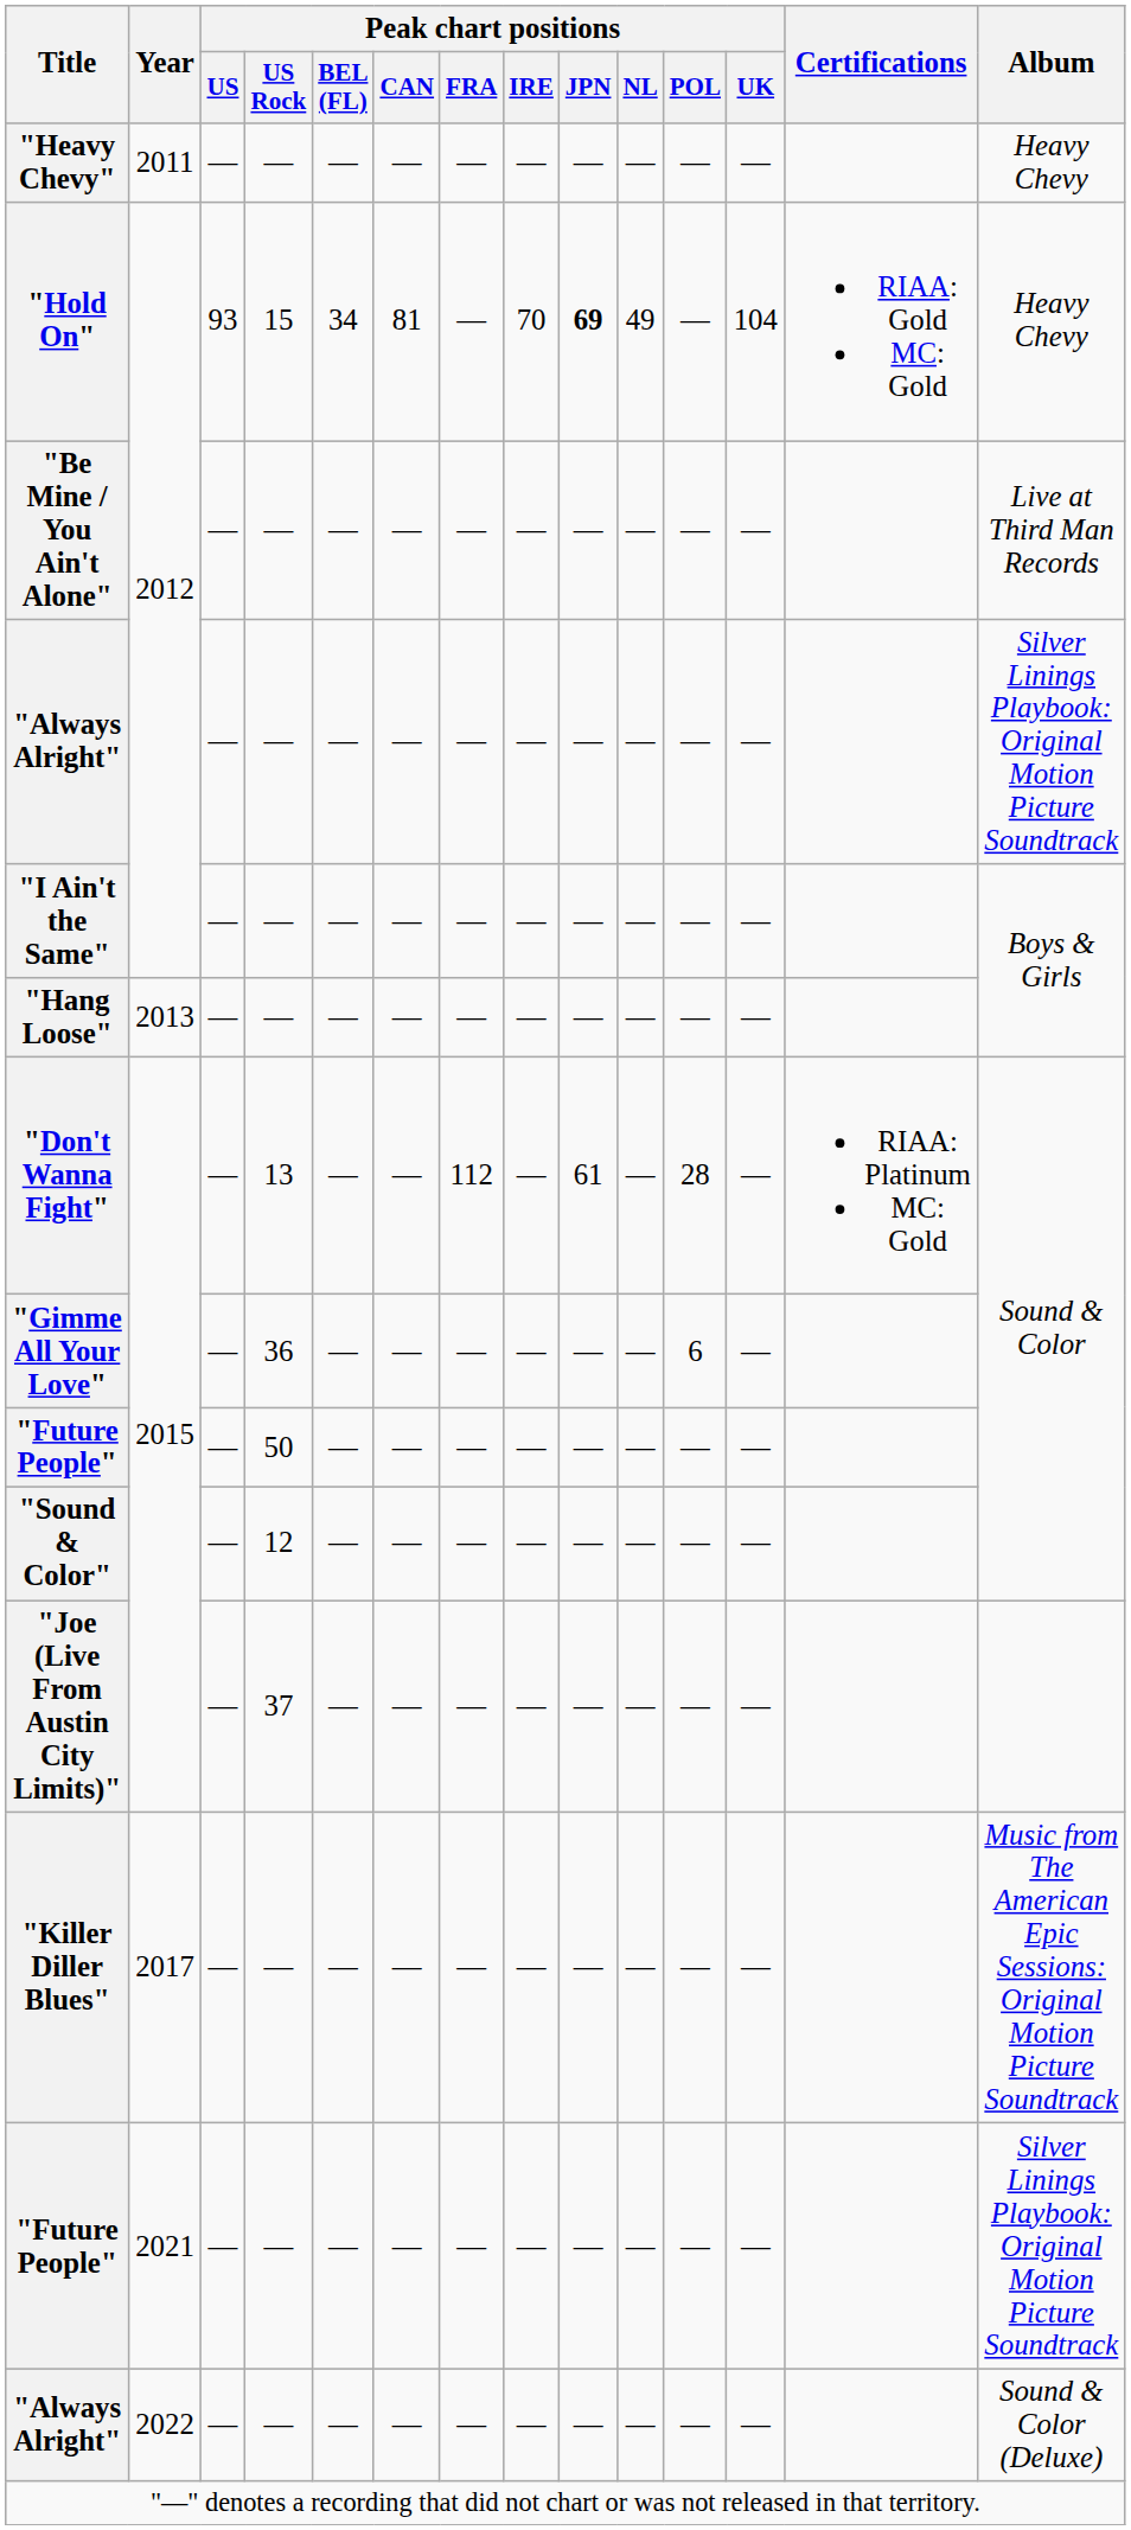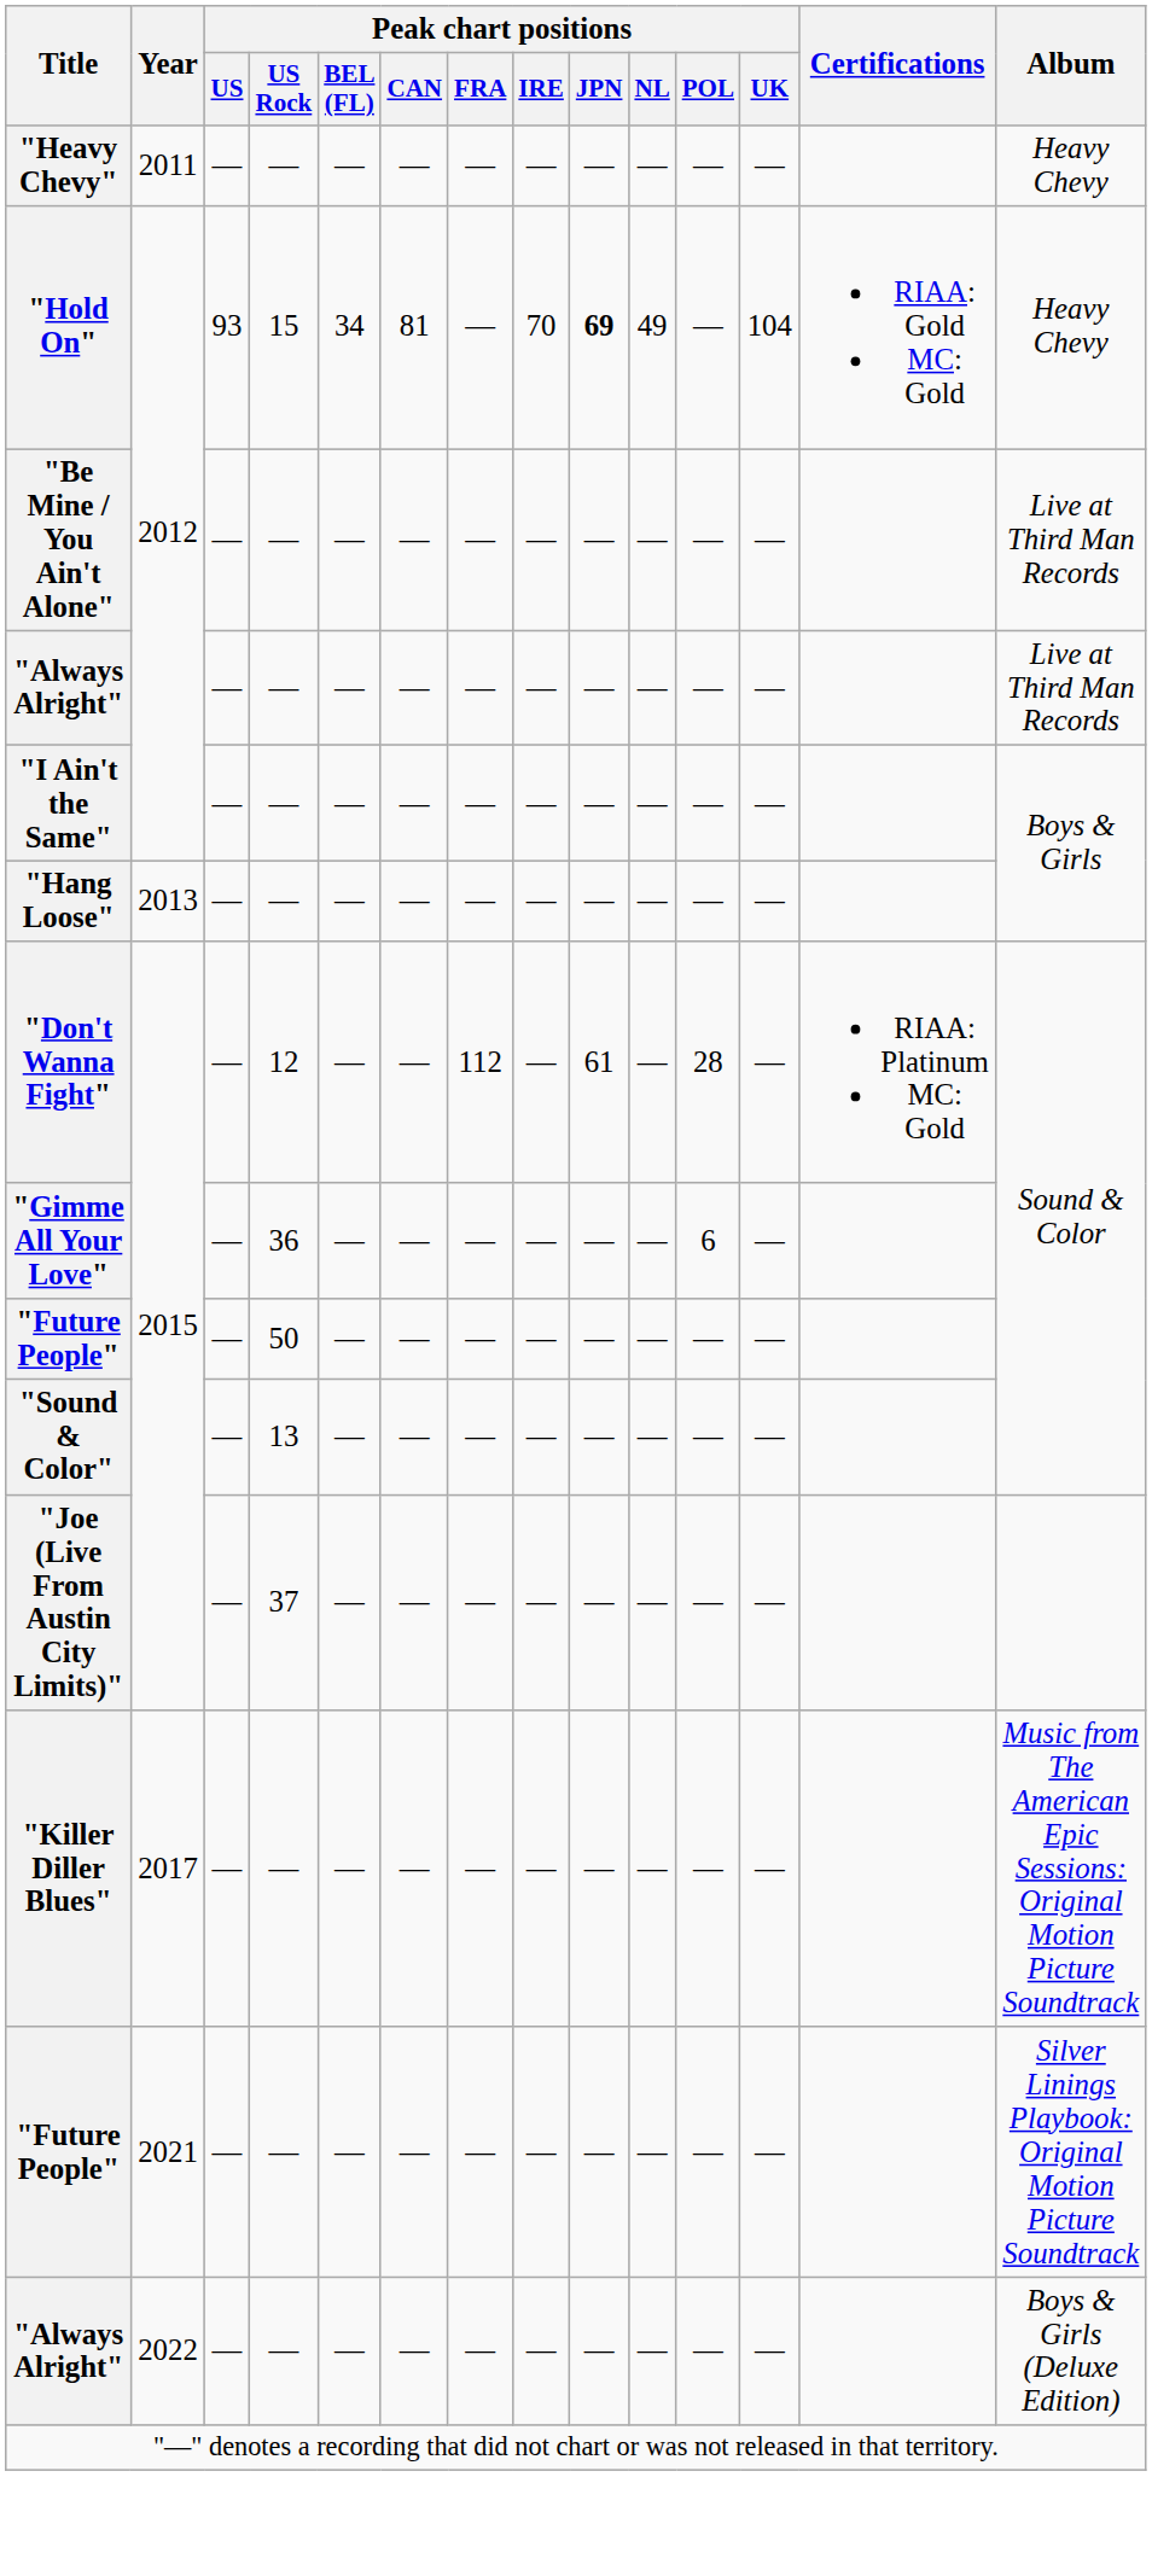"Always Alright" / 2012 | Album: Silver Linings Playbook: Original Motion Picture Soundtrack -> Live at Third Man Records
"Don't Wanna Fight" | Peak chart positions / US Rock: 13 -> 12
"Sound & Color" | Peak chart positions / US Rock: 12 -> 13
"Always Alright" / 2022 | Album: Sound & Color (Deluxe) -> Boys & Girls (Deluxe Edition)
